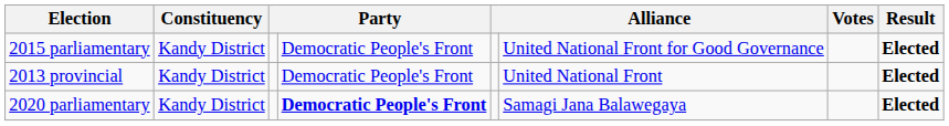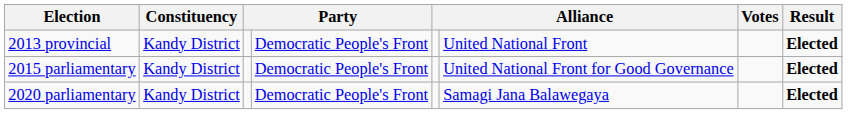rows swapped: 2013 provincial <-> 2015 parliamentary
2020 parliamentary | column 4: bold -> normal
